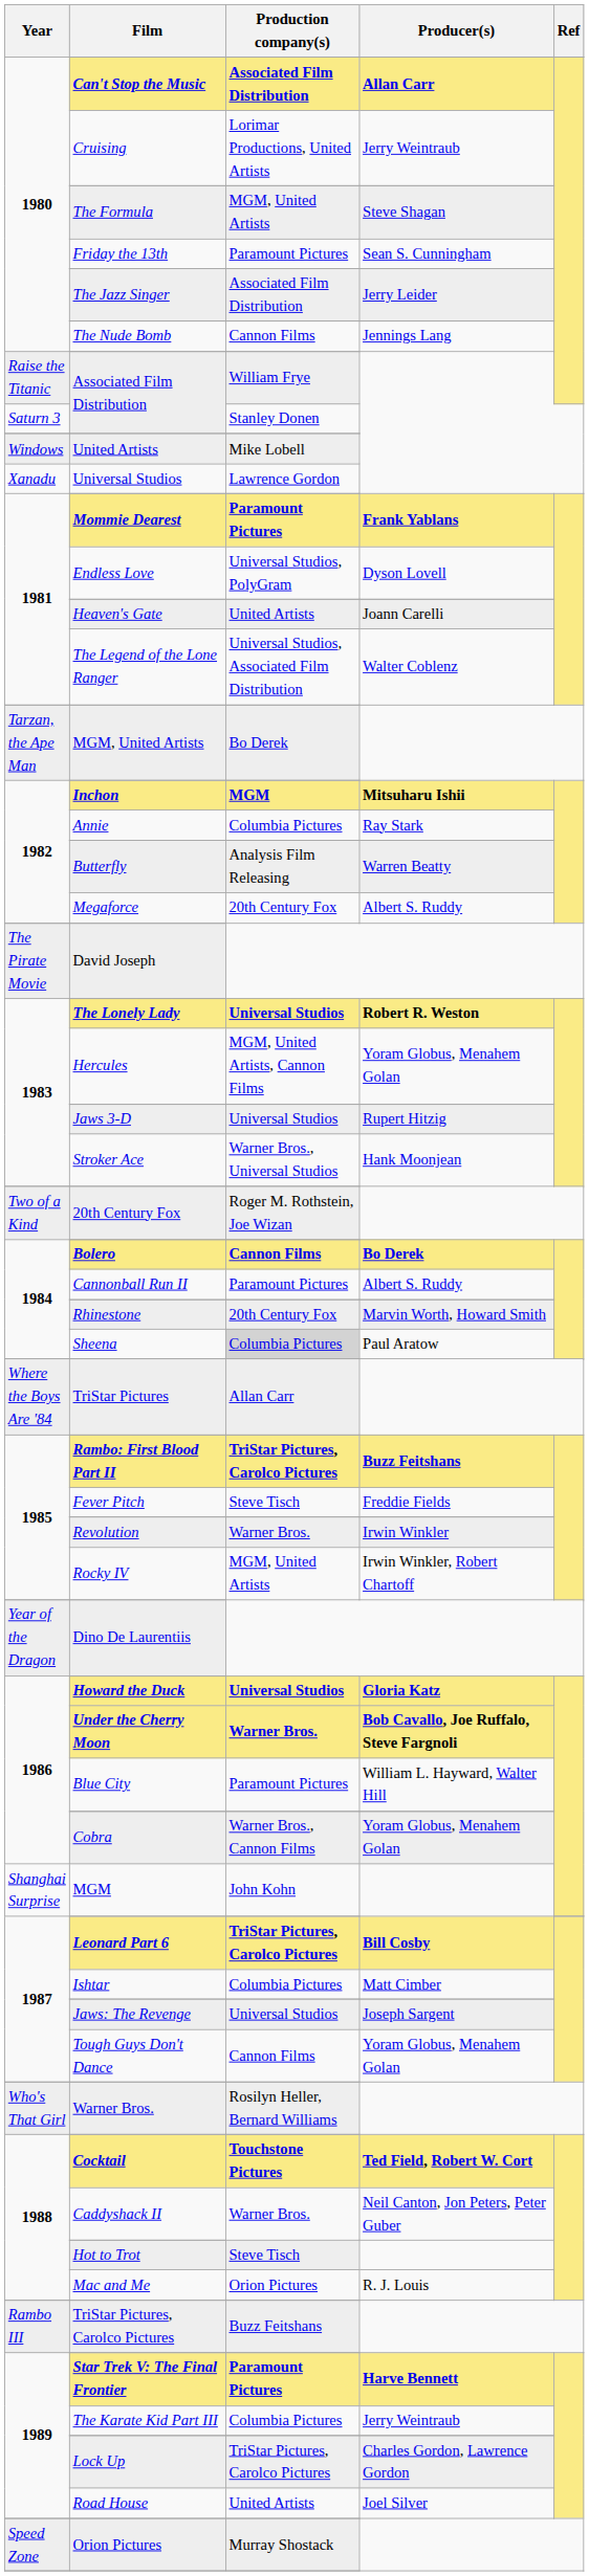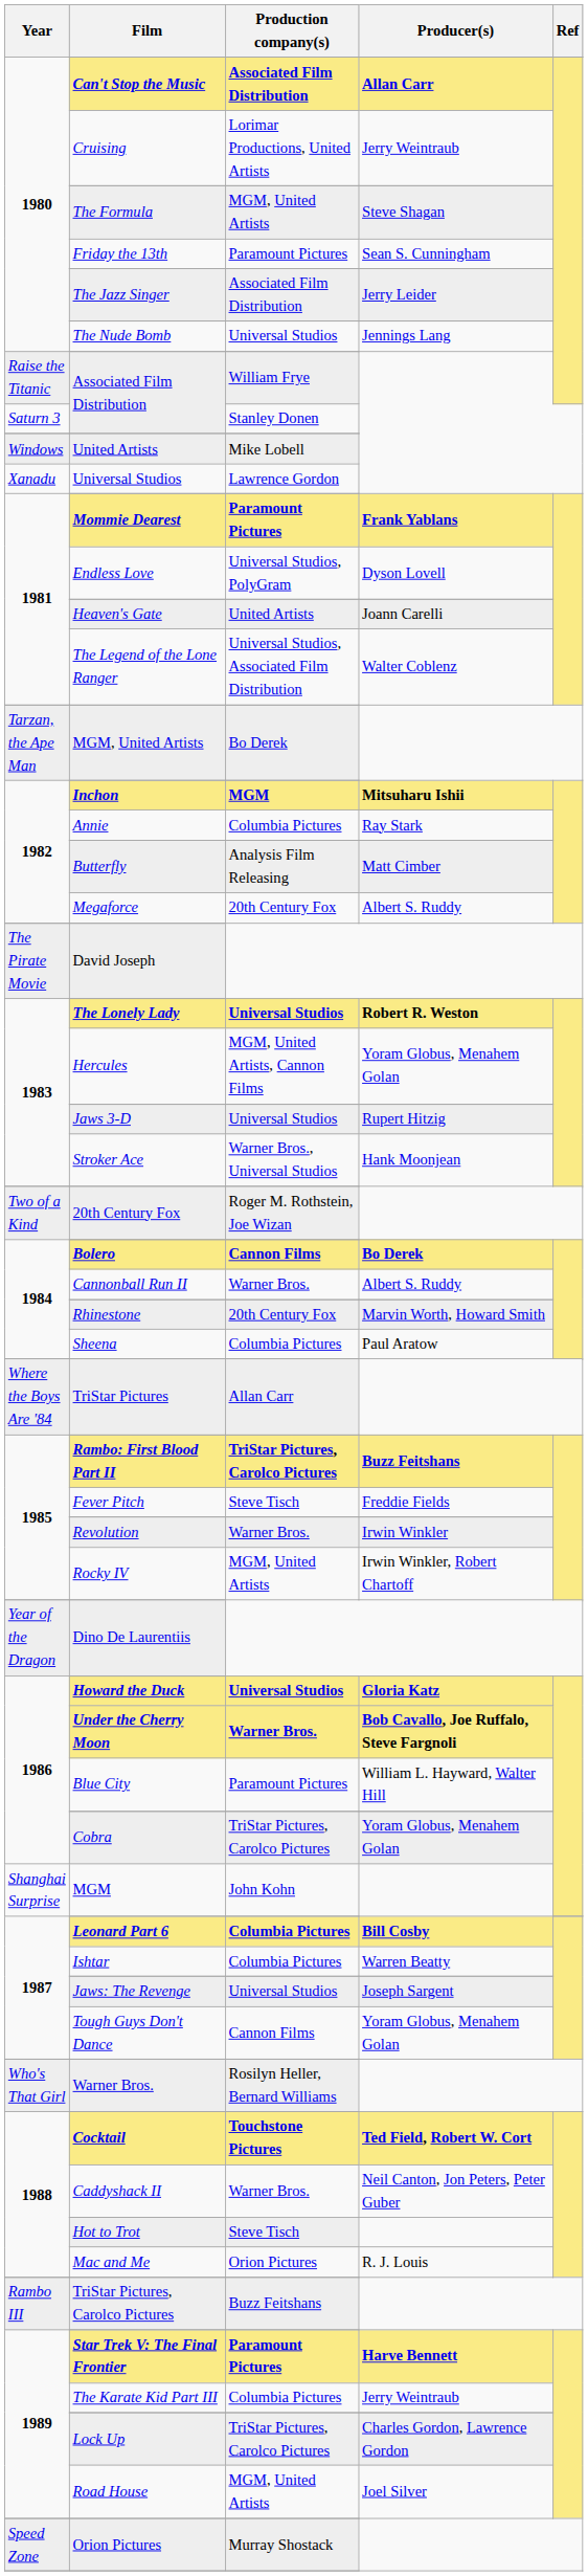The Nude Bomb | Production company(s): Cannon Films -> Universal Studios
Butterfly | Producer(s): Warren Beatty -> Matt Cimber
Cannonball Run II | Production company(s): Paramount Pictures -> Warner Bros.
Sheena | Production company(s): lightgrey background -> no background
Cobra | Production company(s): Warner Bros., Cannon Films -> TriStar Pictures, Carolco Pictures
Leonard Part 6 | Production company(s): TriStar Pictures, Carolco Pictures -> Columbia Pictures
Ishtar | Producer(s): Matt Cimber -> Warren Beatty
Road House | Production company(s): United Artists -> MGM, United Artists
